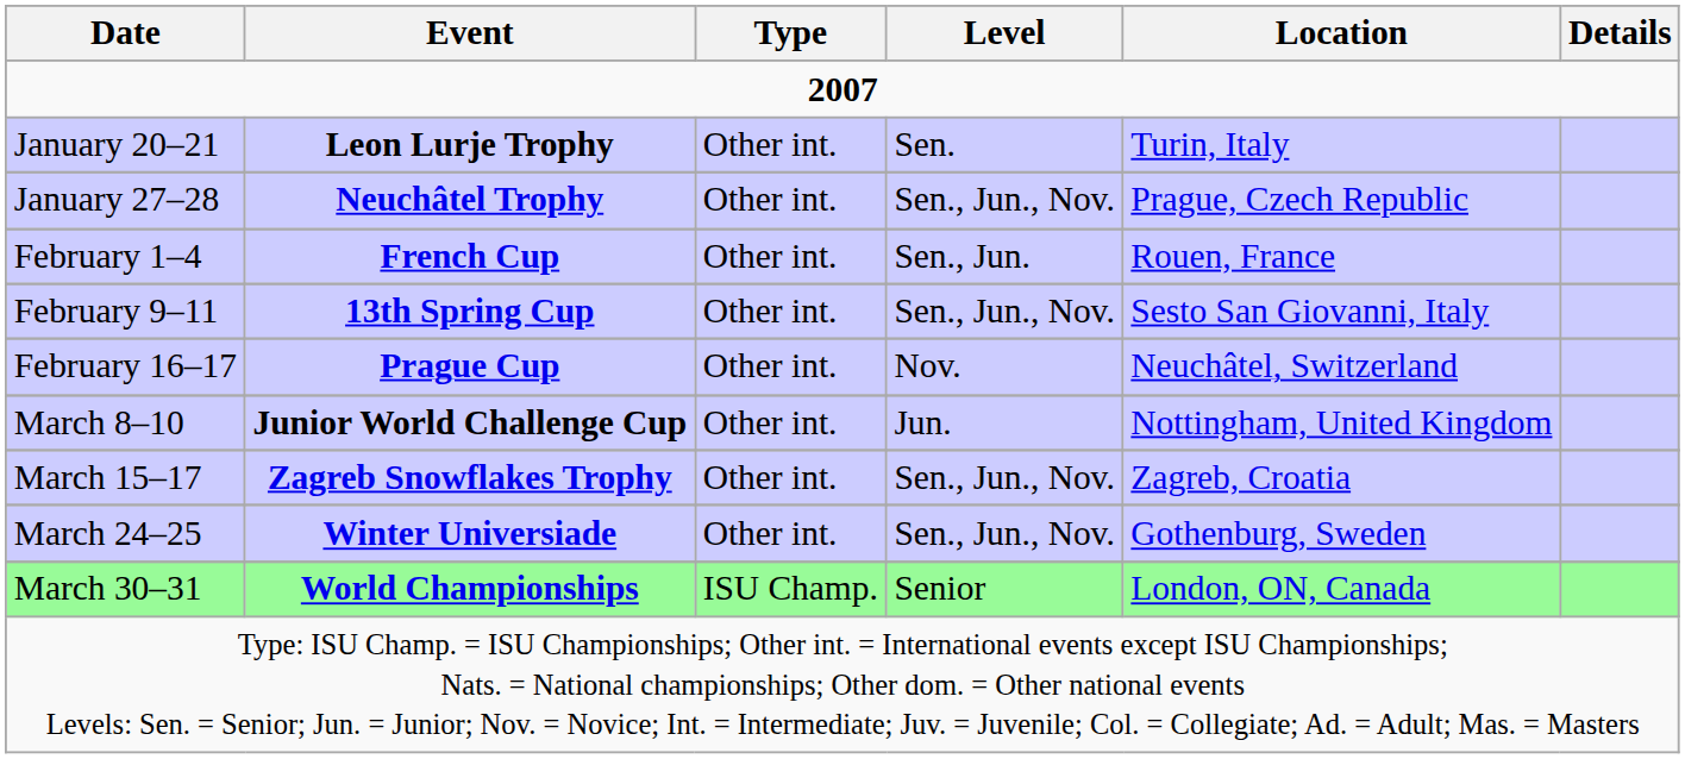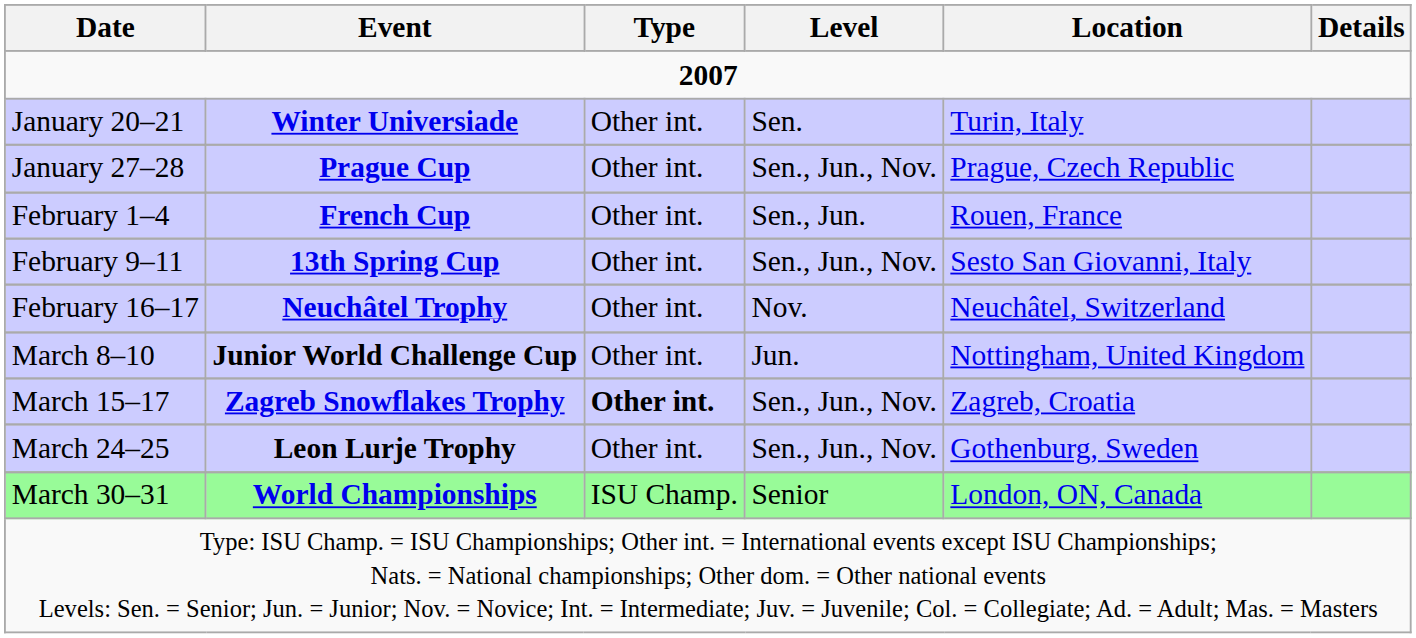January 20–21 | Event: Leon Lurje Trophy -> Winter Universiade
January 27–28 | Event: Neuchâtel Trophy -> Prague Cup
February 16–17 | Event: Prague Cup -> Neuchâtel Trophy
March 15–17 | Type: normal -> bold
March 24–25 | Event: Winter Universiade -> Leon Lurje Trophy
